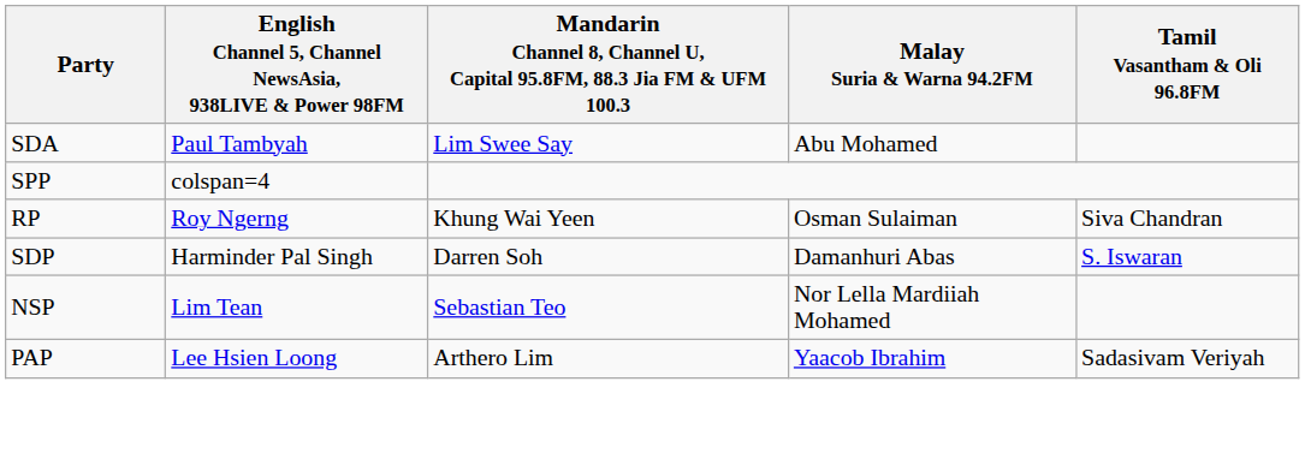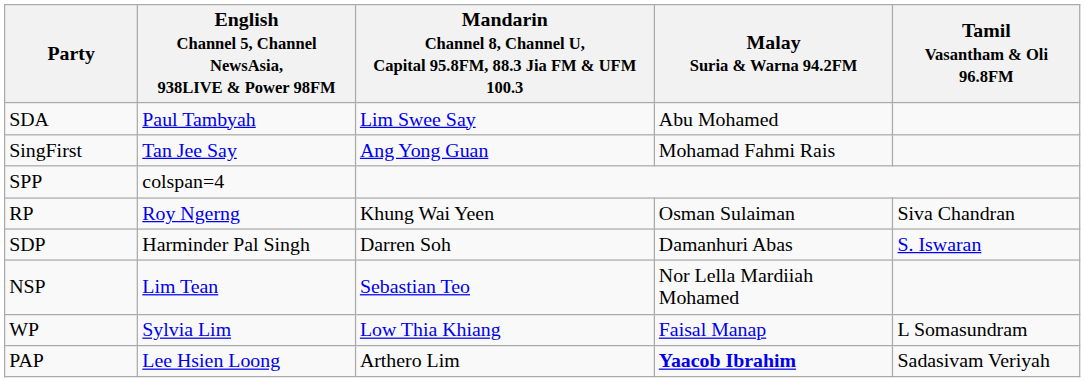+ row: SingFirst | Tan Jee Say | Ang Yong Guan | Mohamad Fahmi Rais
+ row: WP | Sylvia Lim | Low Thia Khiang | Faisal Manap | L Somasundram
PAP | Malay Suria & Warna 94.2FM: normal -> bold
